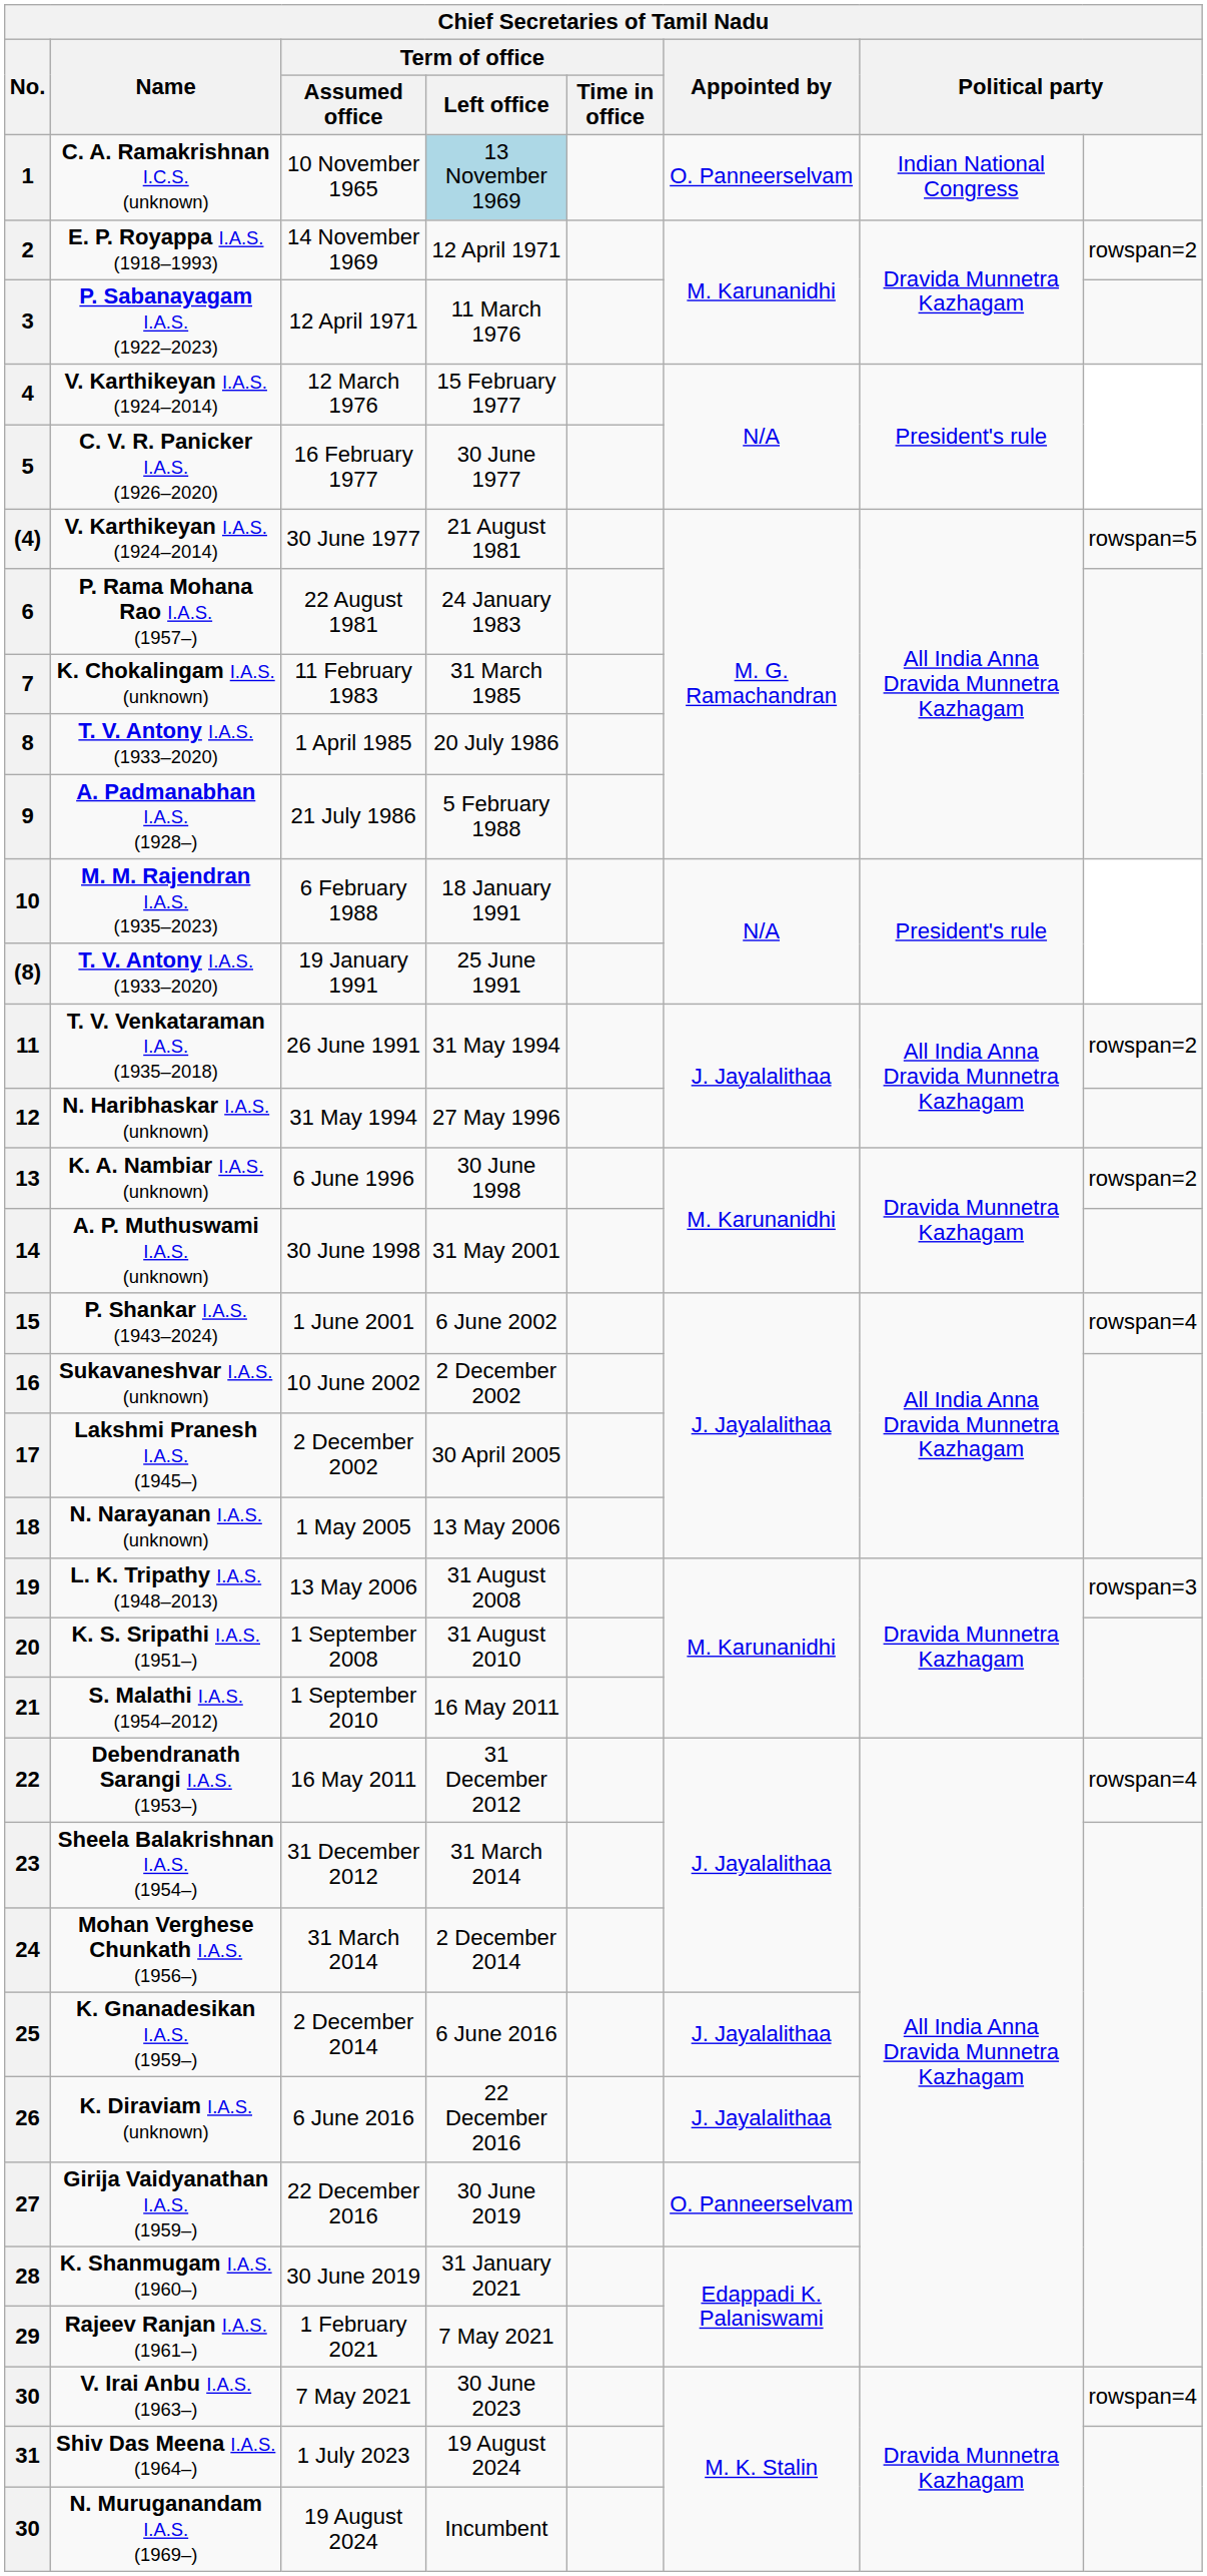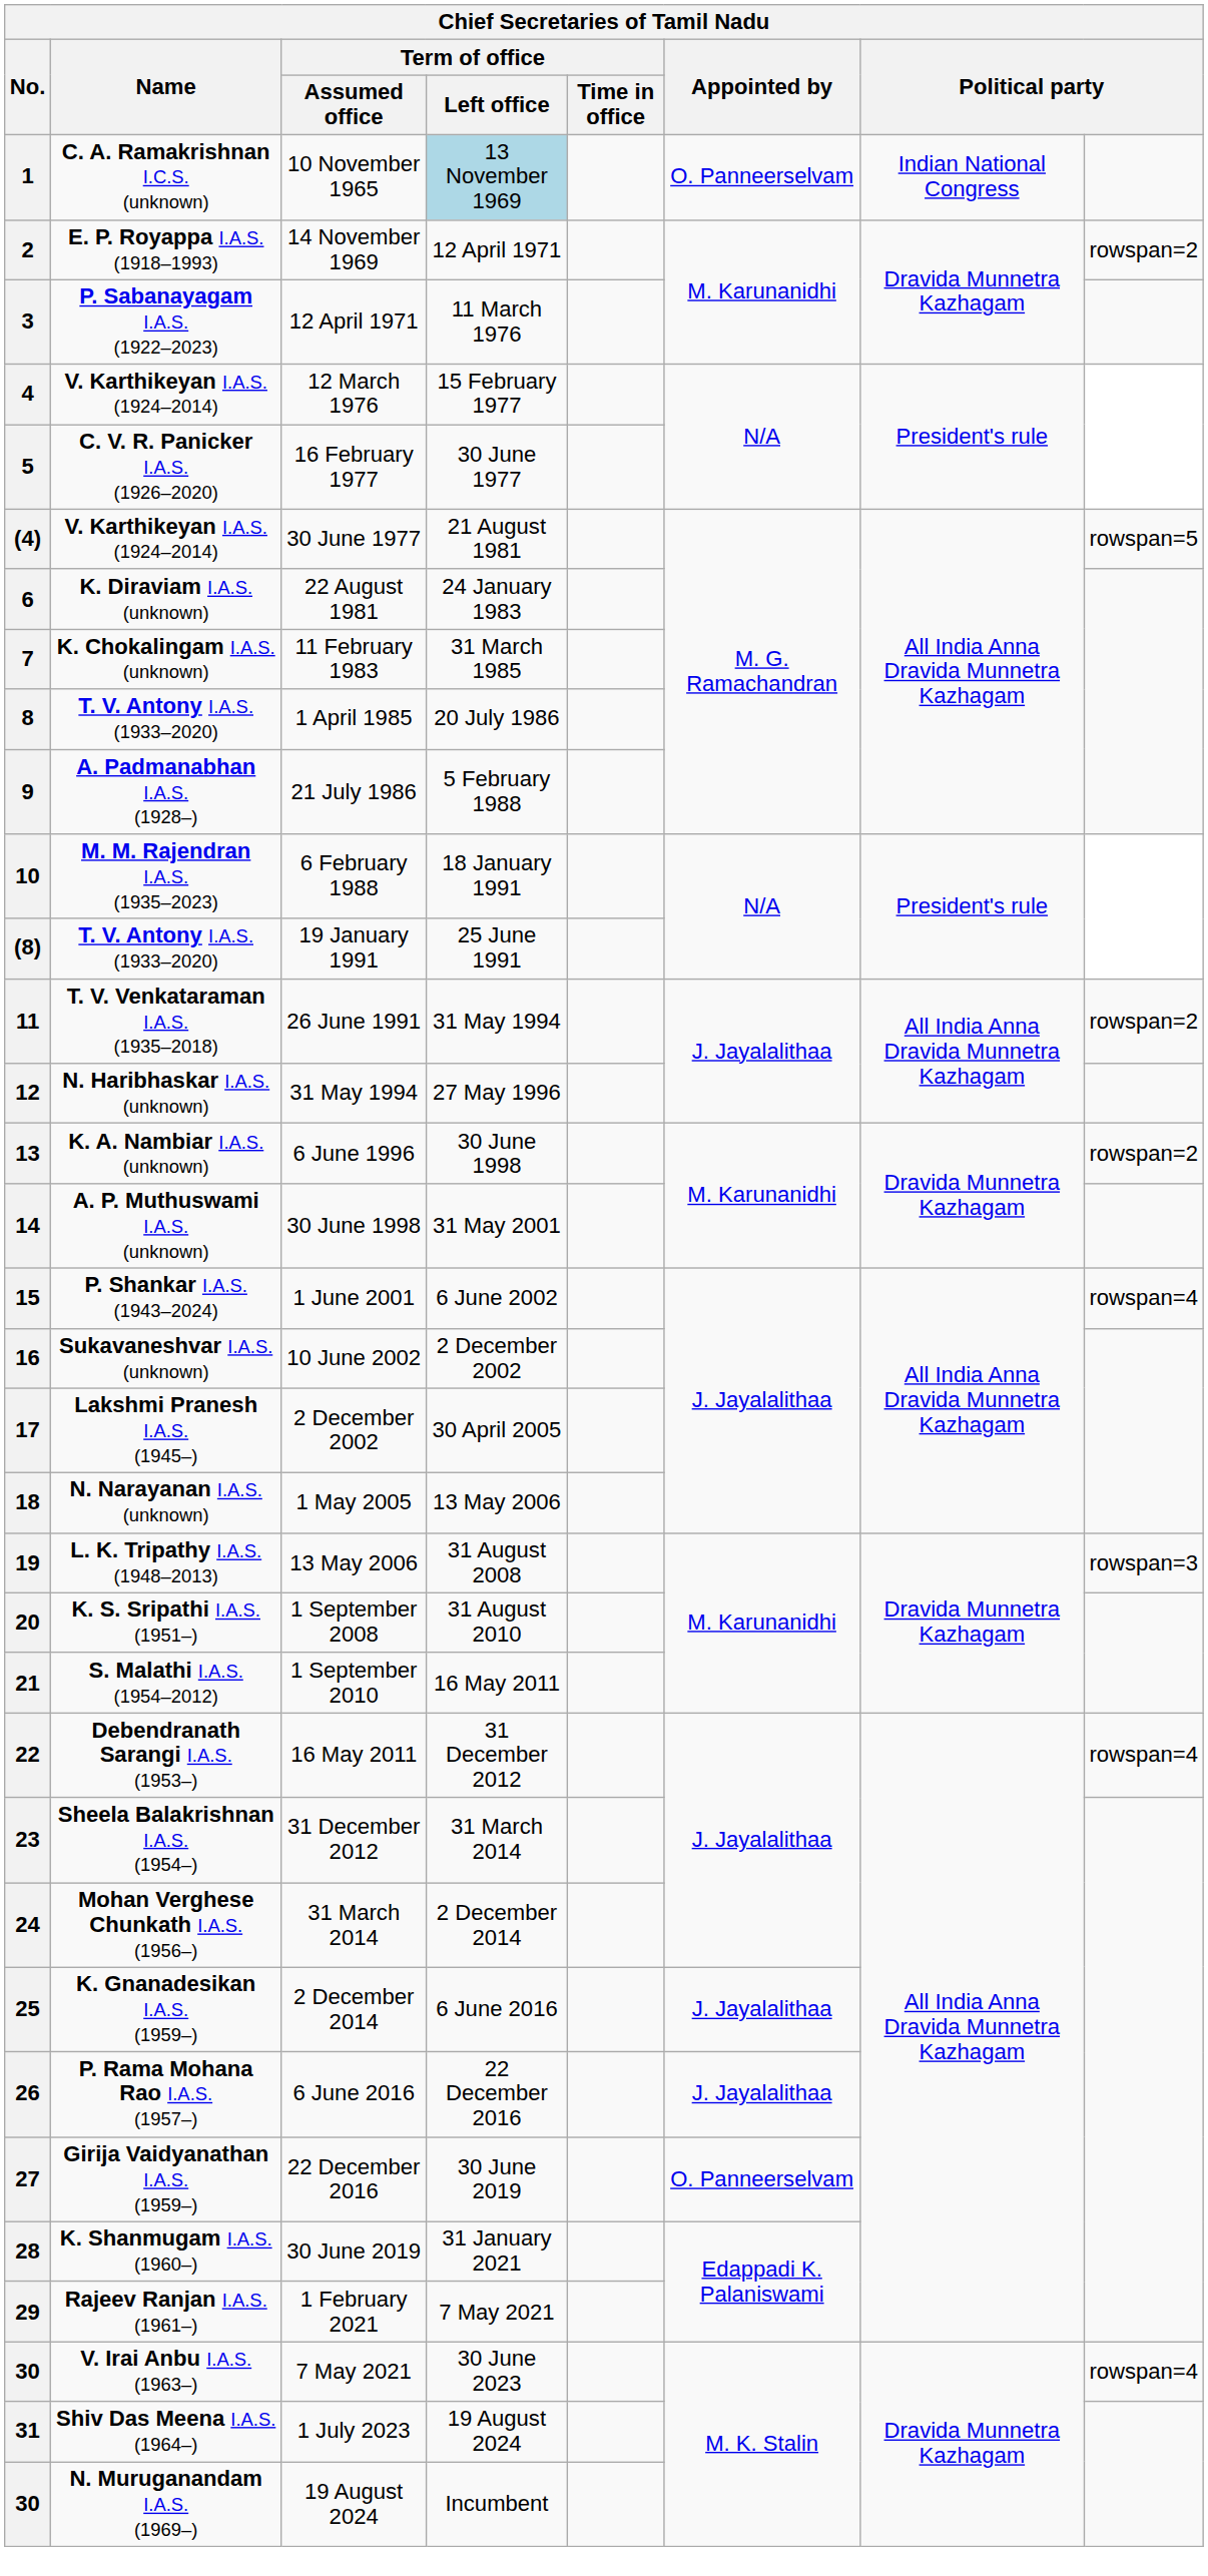6 | Name: P. Rama Mohana Rao I.A.S. (1957–) -> K. Diraviam I.A.S. (unknown)
26 | Name: K. Diraviam I.A.S. (unknown) -> P. Rama Mohana Rao I.A.S. (1957–)
